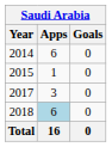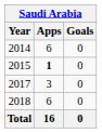2015 | Apps: normal -> bold
2018 | Apps: lightblue background -> no background
